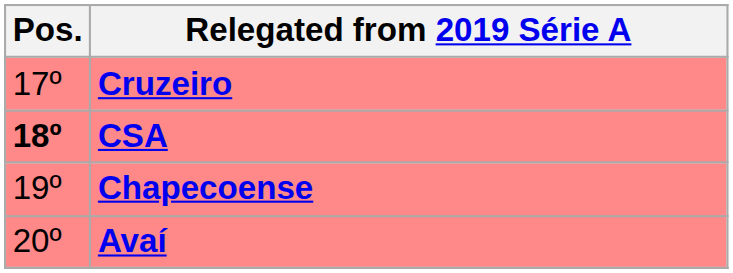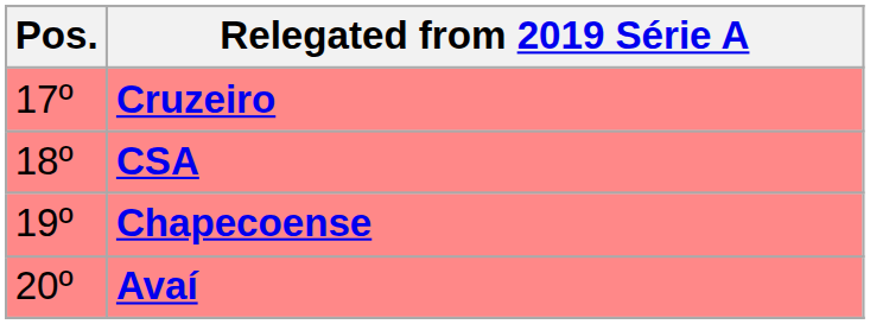CSA | Pos.: bold -> normal
